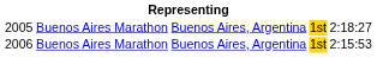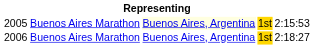2005 | column 5: 2:18:27 -> 2:15:53
2006 | column 5: 2:15:53 -> 2:18:27
